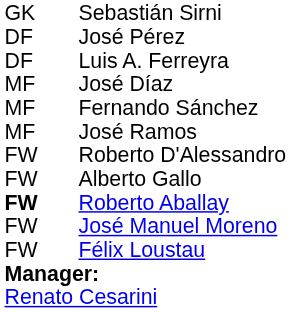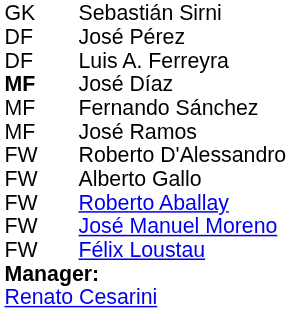José Díaz | column 1: normal -> bold
Roberto Aballay | column 1: bold -> normal
